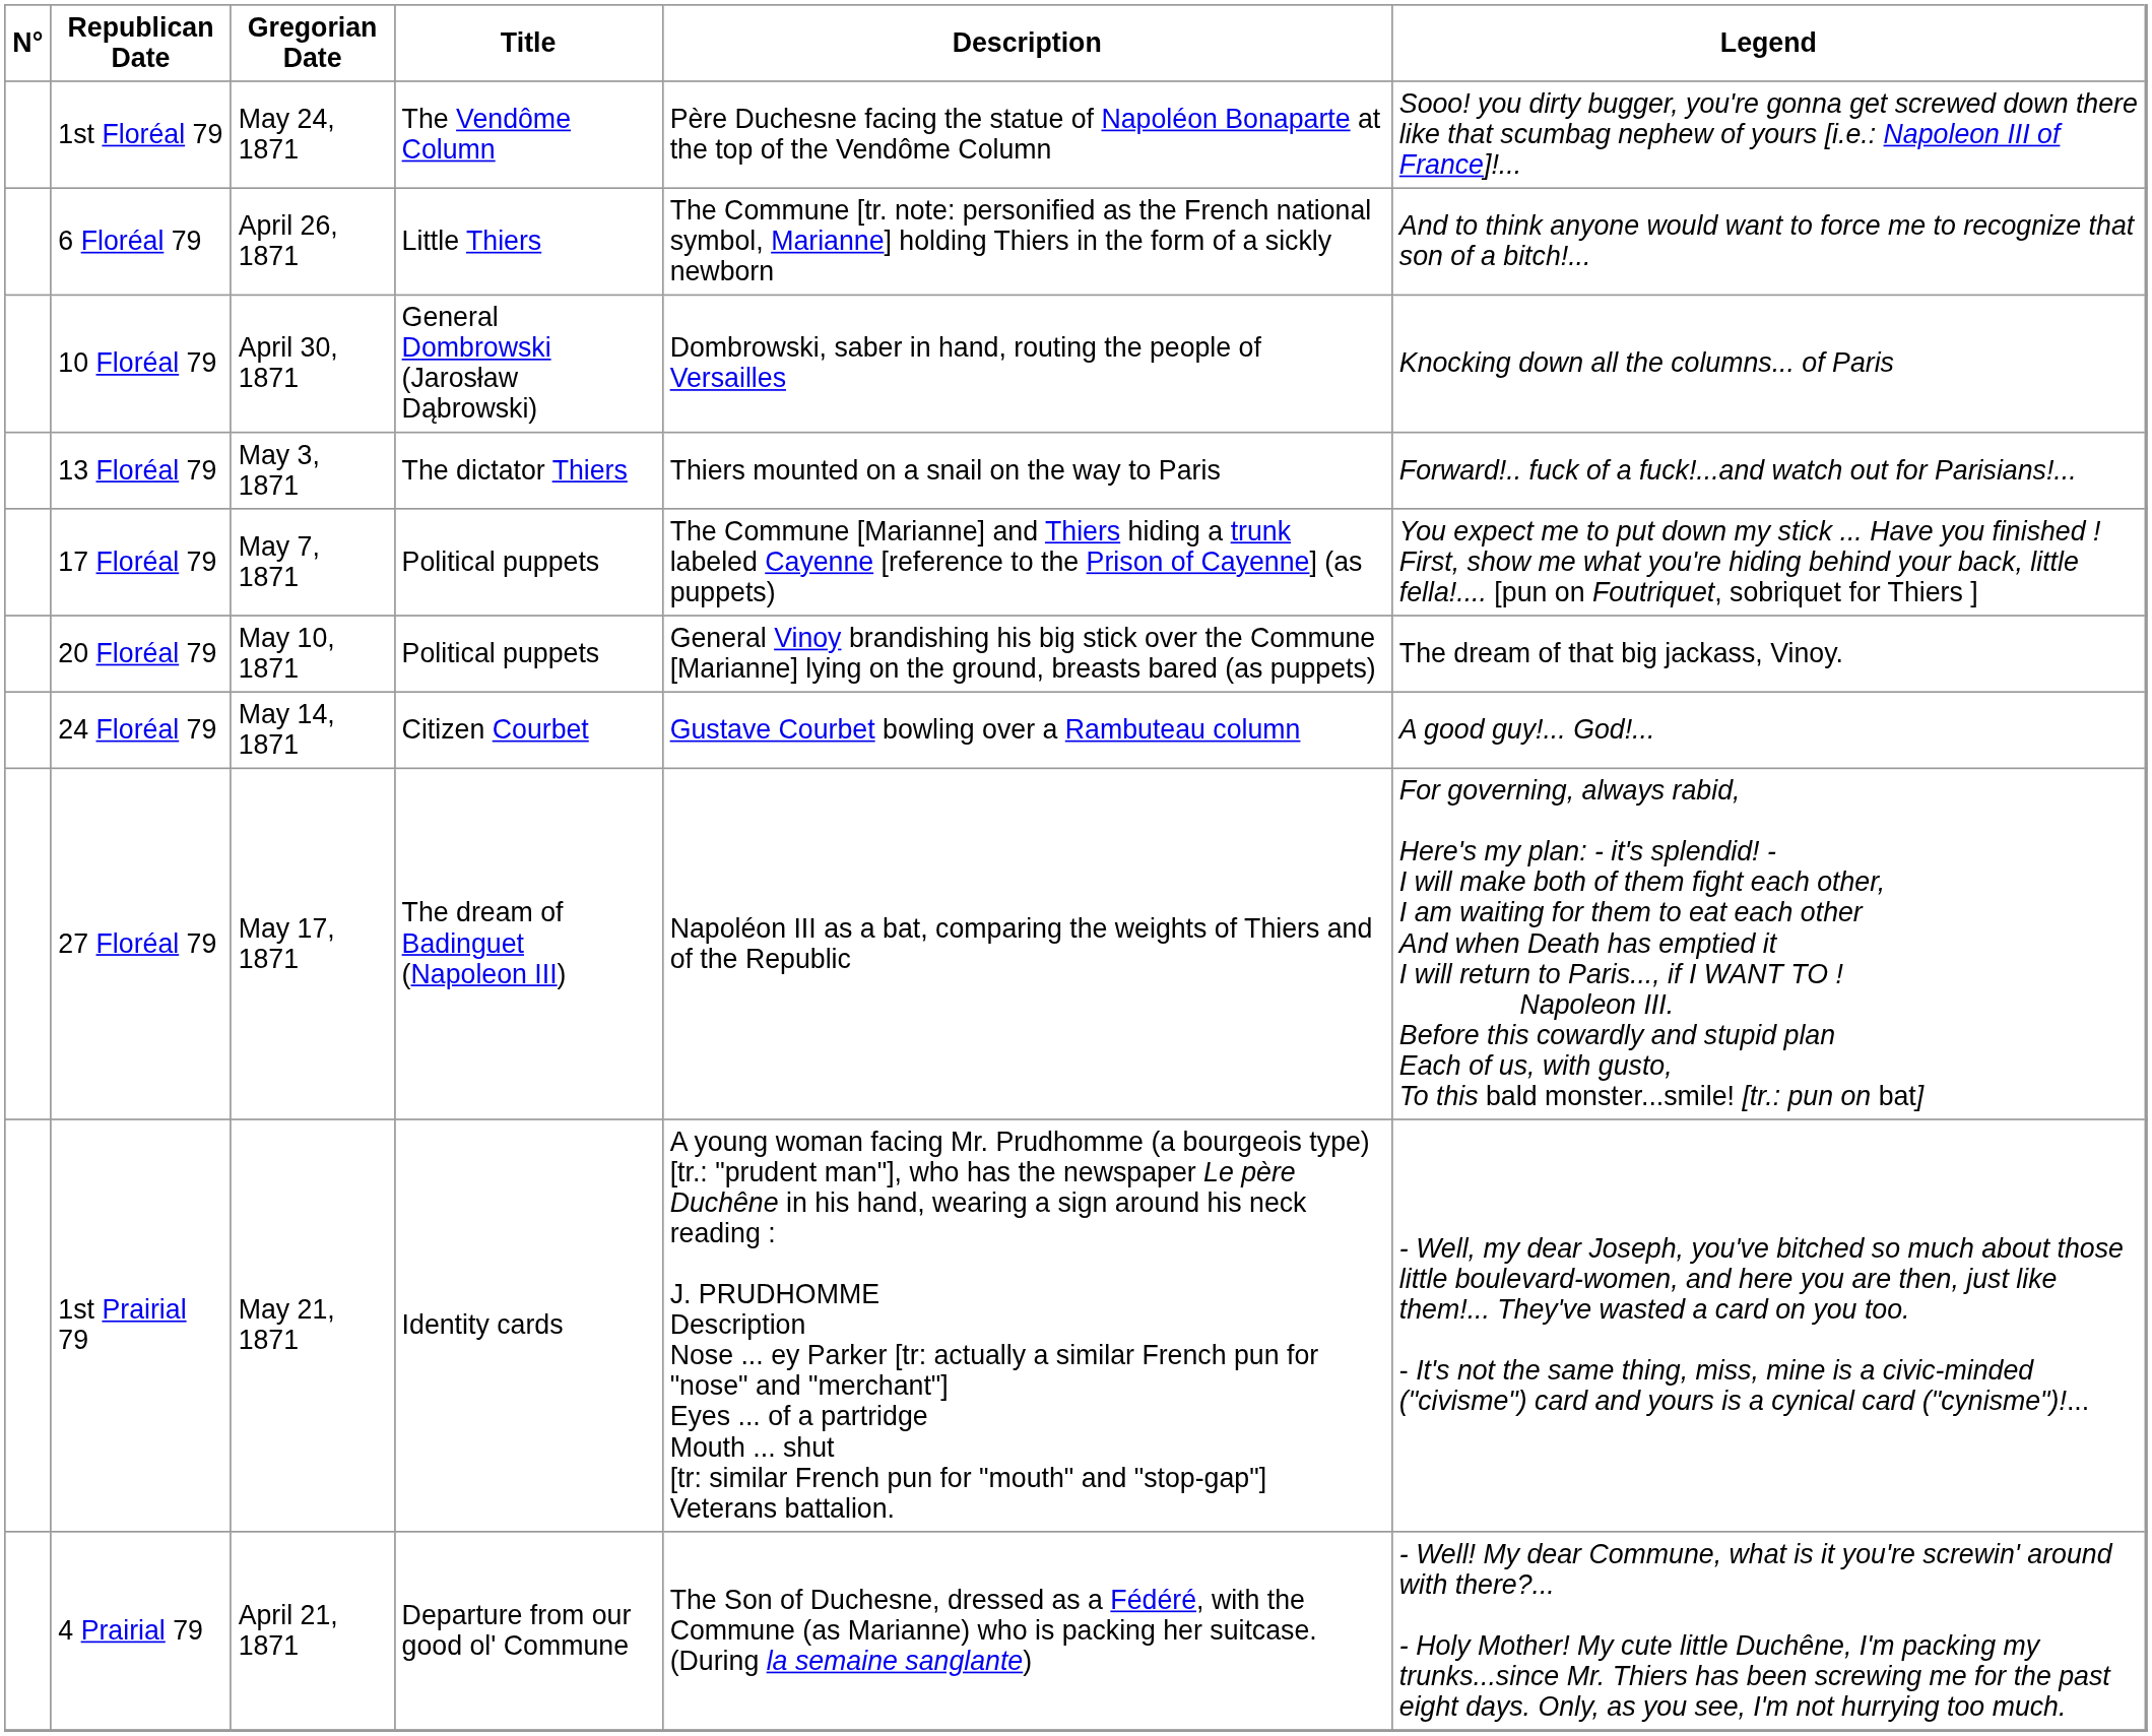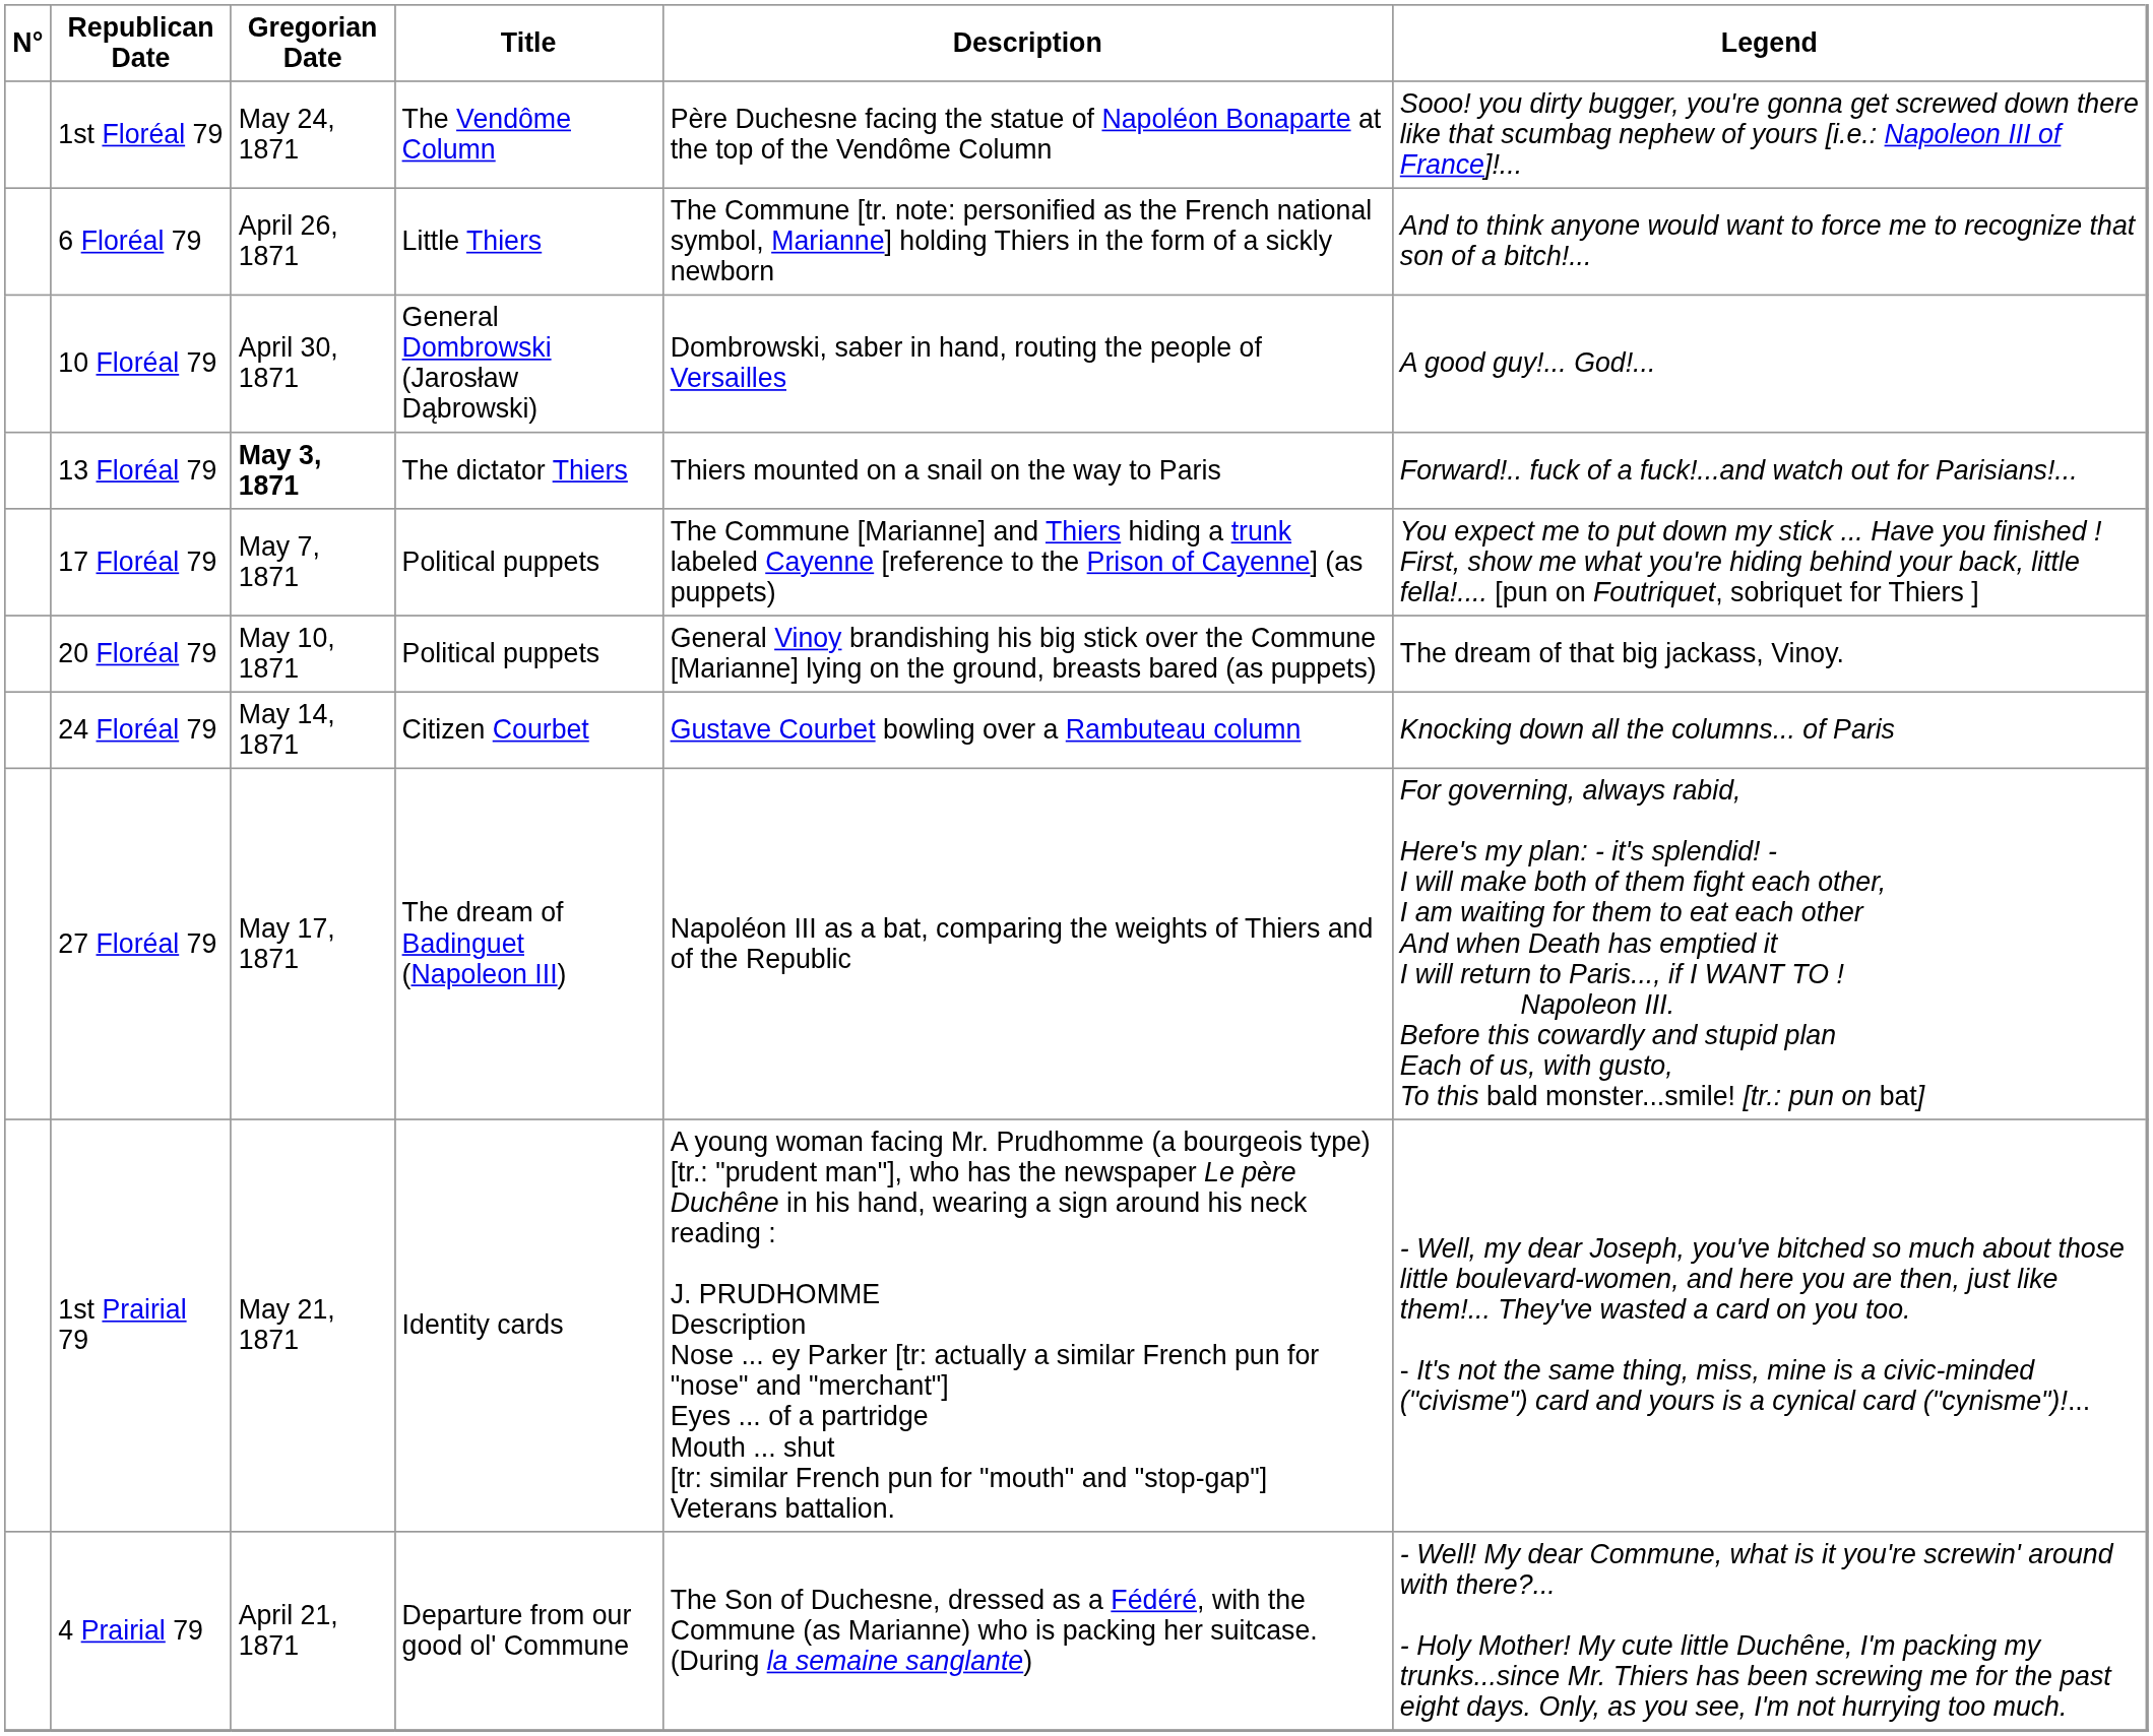10 Floréal 79 | Legend: Knocking down all the columns... of Paris -> A good guy!... God!...
13 Floréal 79 | Gregorian Date: normal -> bold
24 Floréal 79 | Legend: A good guy!... God!... -> Knocking down all the columns... of Paris
